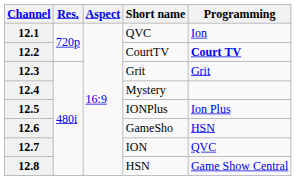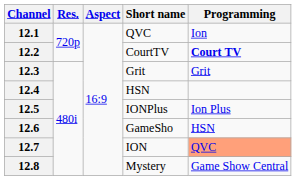12.4 | Short name: Mystery -> HSN
12.7 | Programming: no background -> lightsalmon background
12.8 | Short name: HSN -> Mystery
